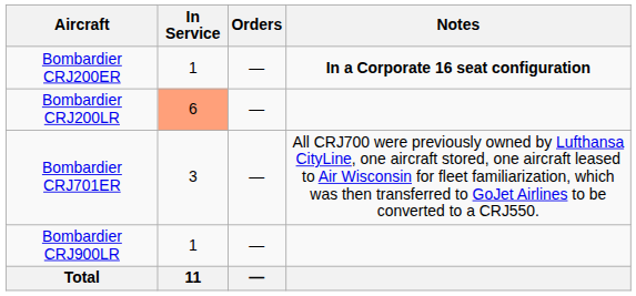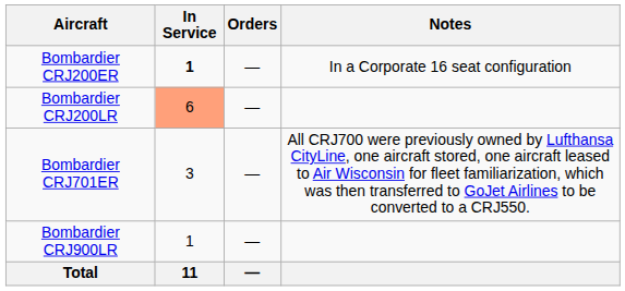Bombardier CRJ200ER | In Service: normal -> bold
Bombardier CRJ200ER | Notes: bold -> normal
